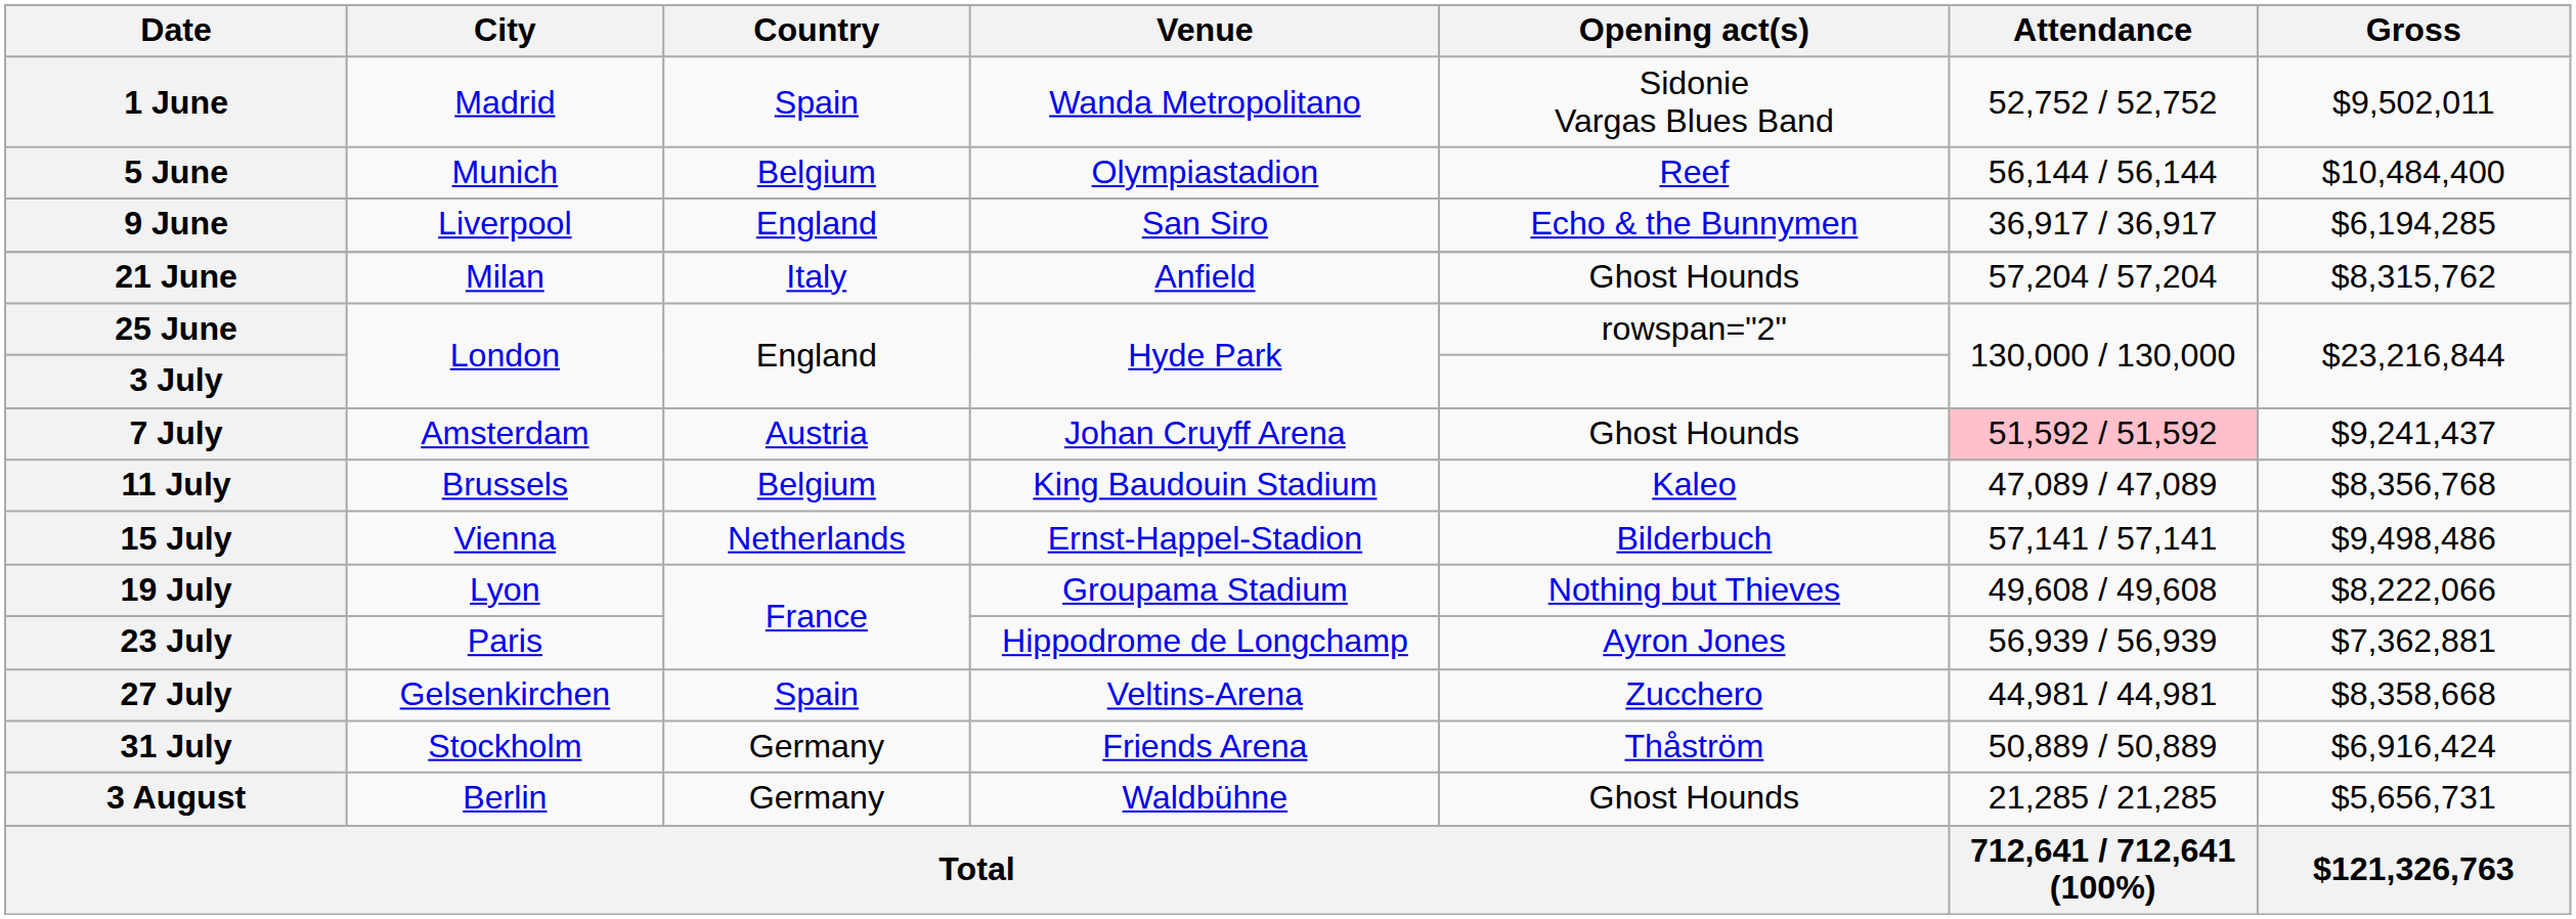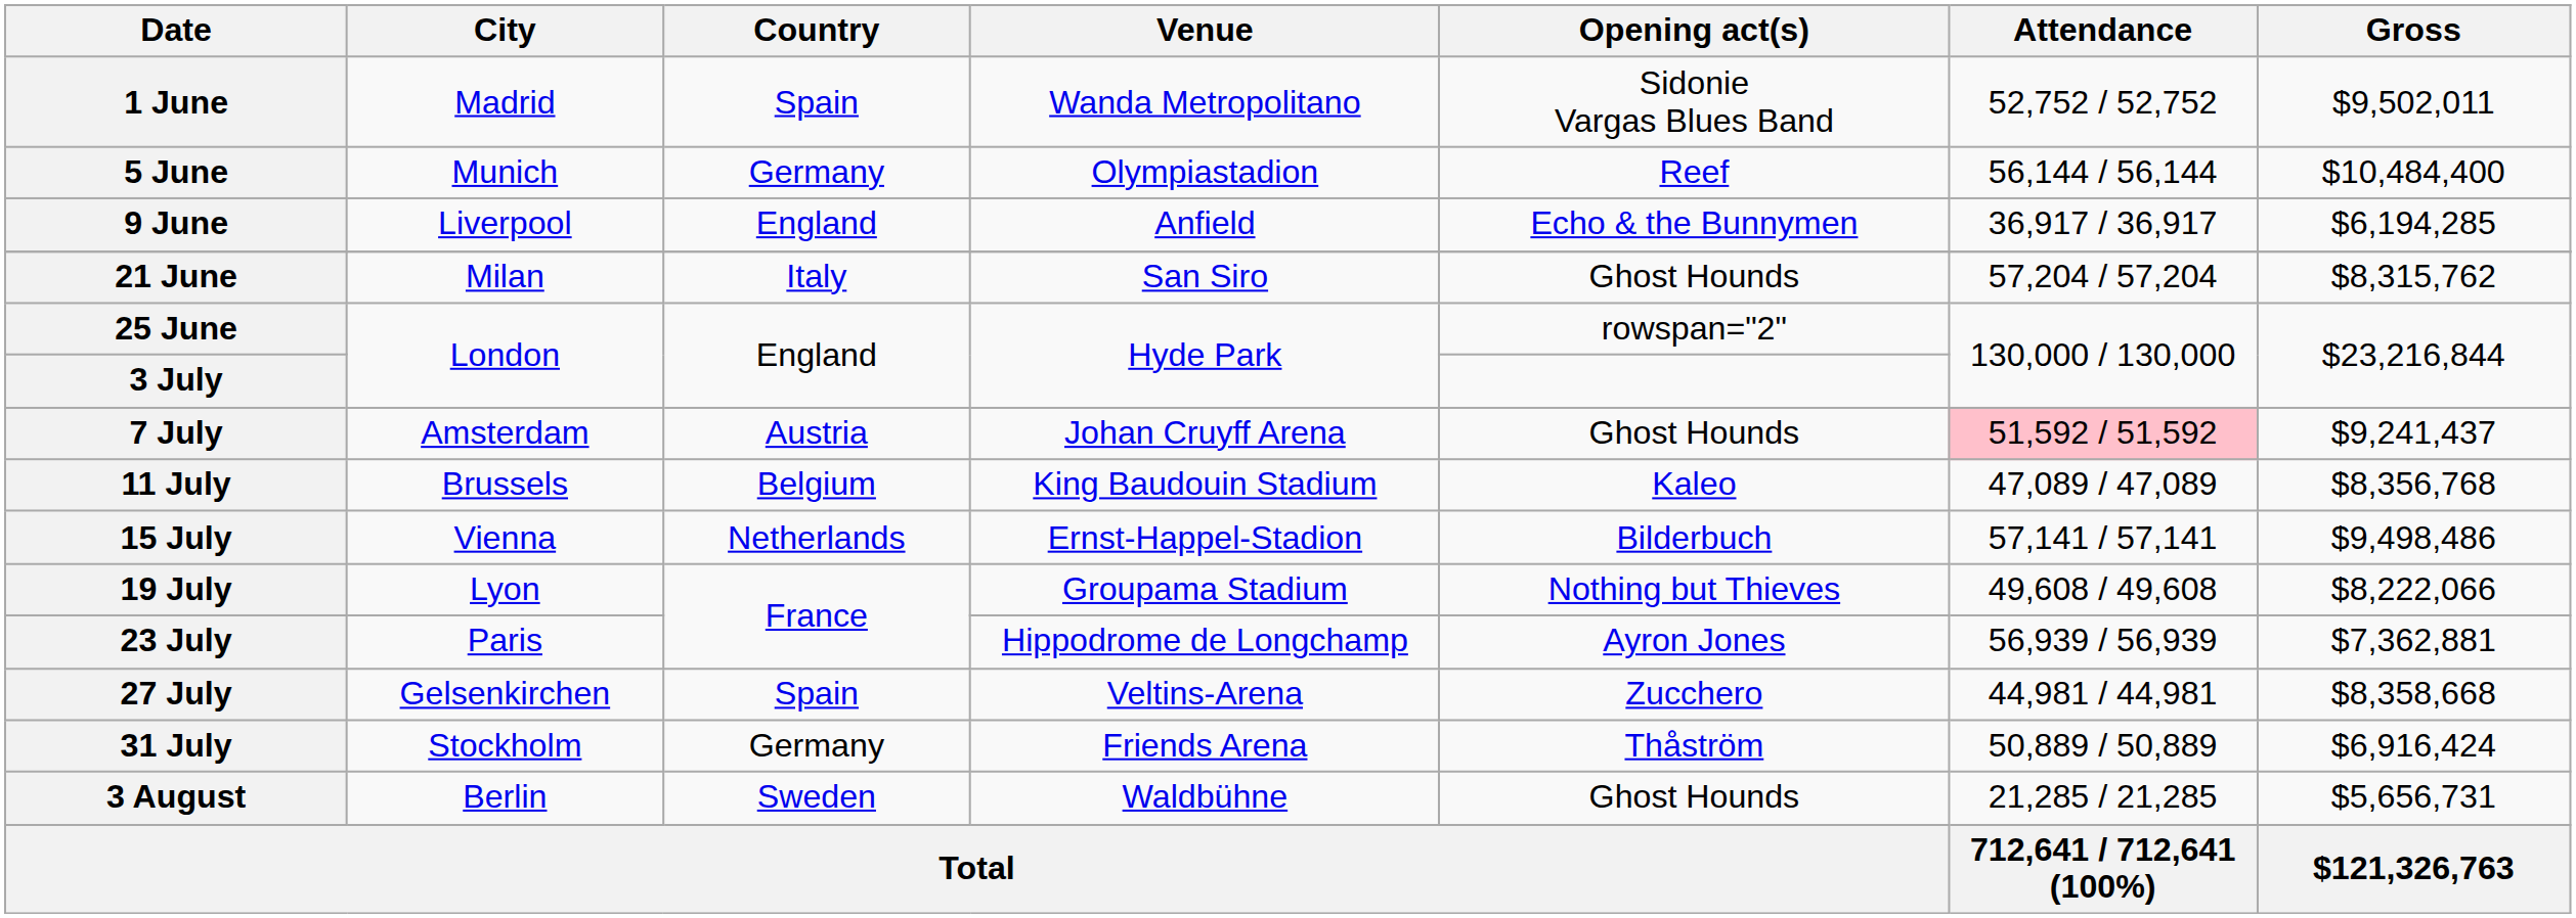5 June | Country: Belgium -> Germany
9 June | Venue: San Siro -> Anfield
21 June | Venue: Anfield -> San Siro
3 August | Country: Germany -> Sweden
